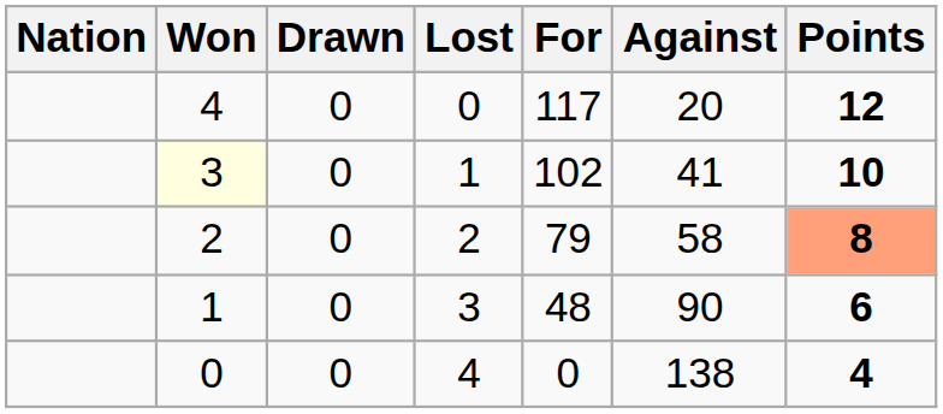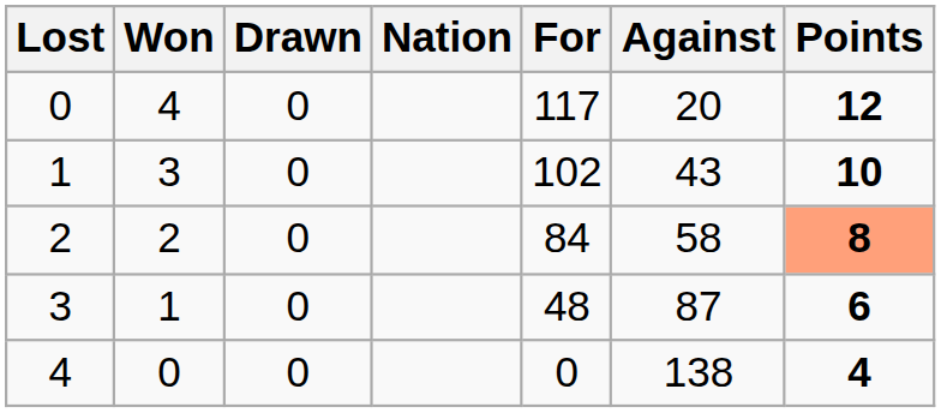columns swapped: Nation <-> Lost
row 3 | Won: lightyellow background -> no background
row 3 | Against: 41 -> 43
row 4 | For: 79 -> 84
row 5 | Against: 90 -> 87
